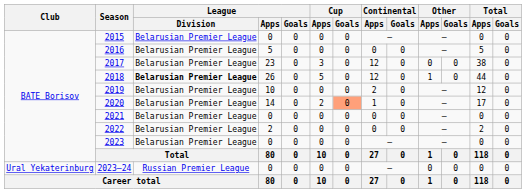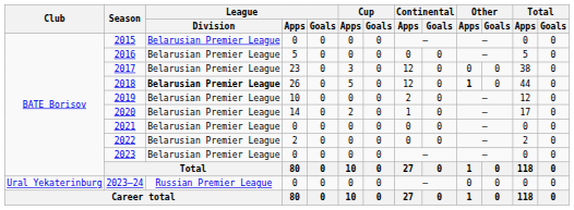2018 | Other / Apps: normal -> bold
2020 | Cup / Goals: lightsalmon background -> no background
